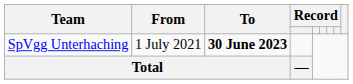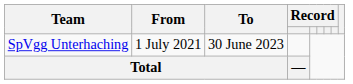SpVgg Unterhaching | To: bold -> normal
